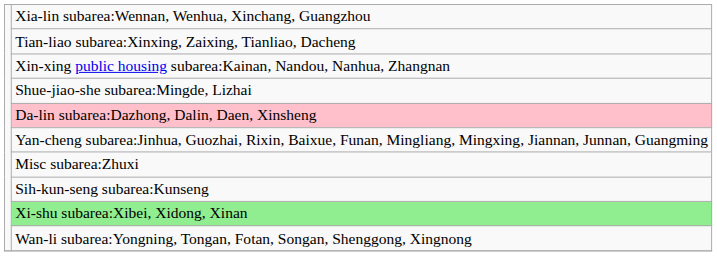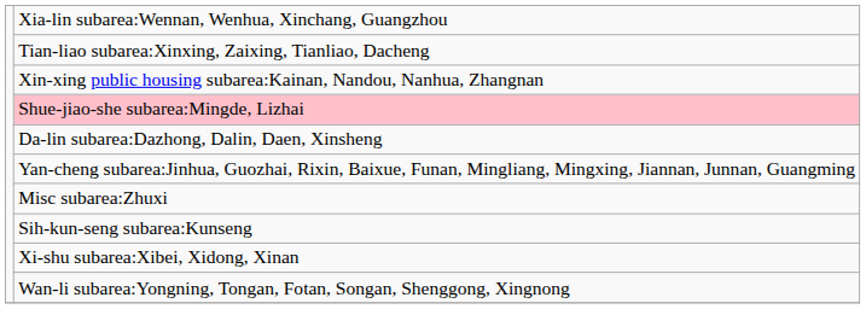Shue-jiao-she subarea:Mingde, Lizhai | column 2: no background -> pink background
Da-lin subarea:Dazhong, Dalin, Daen, Xinsheng | column 2: pink background -> no background
Xi-shu subarea:Xibei, Xidong, Xinan | column 2: lightgreen background -> no background
